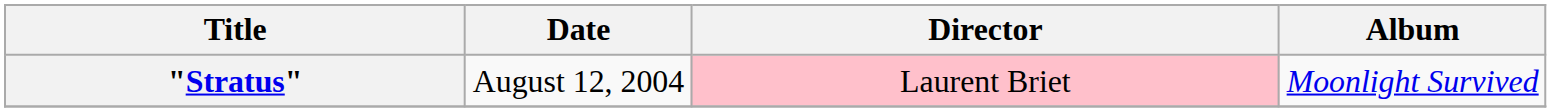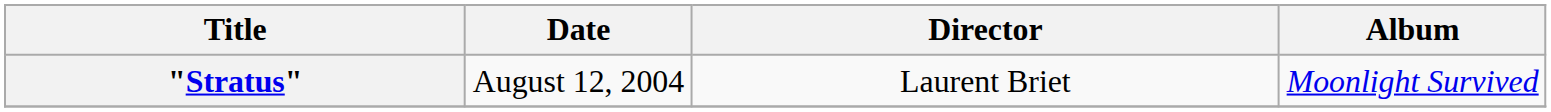"Stratus" | Director: pink background -> no background
